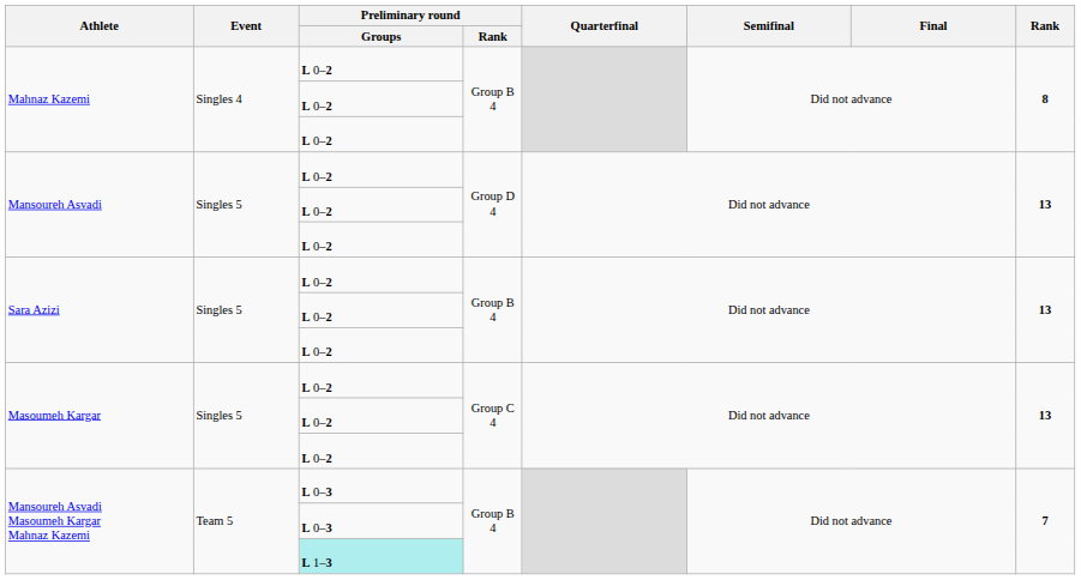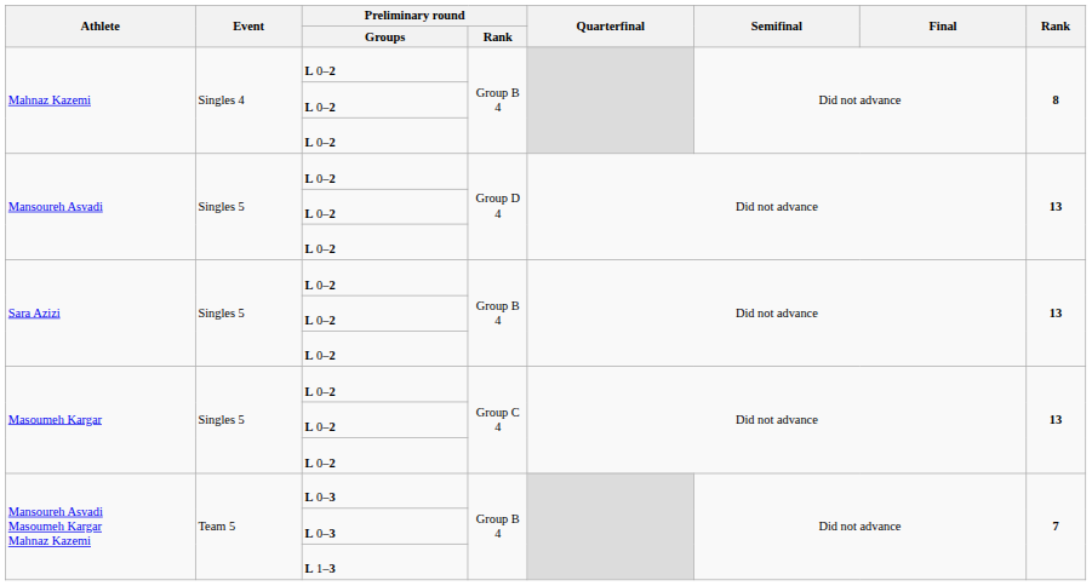Mansoureh Asvadi Masoumeh Kargar Mahnaz Kazemi / L 1–3 | Preliminary round / Groups: paleturquoise background -> no background
